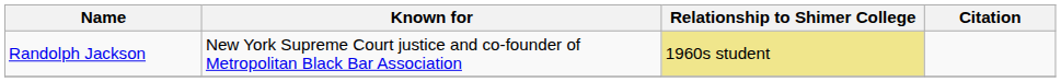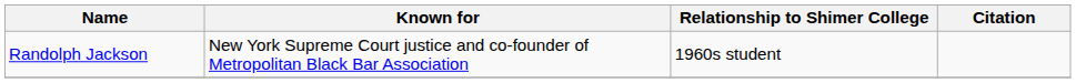Randolph Jackson | Relationship to Shimer College: khaki background -> no background
